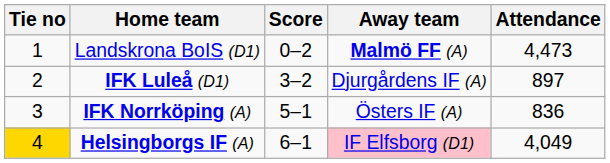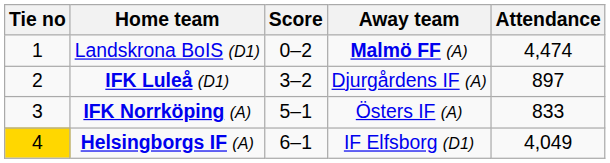Landskrona BoIS (D1) | Attendance: 4,473 -> 4,474
IFK Norrköping (A) | Attendance: 836 -> 833
Helsingborgs IF (A) | Away team: pink background -> no background
